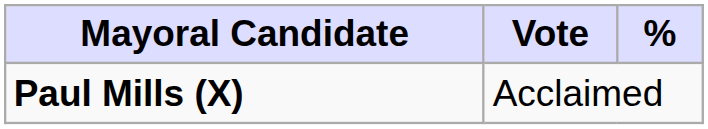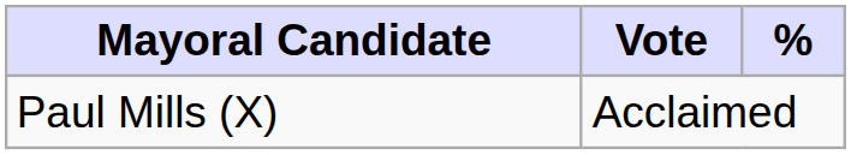Paul Mills (X) | Mayoral Candidate: bold -> normal
